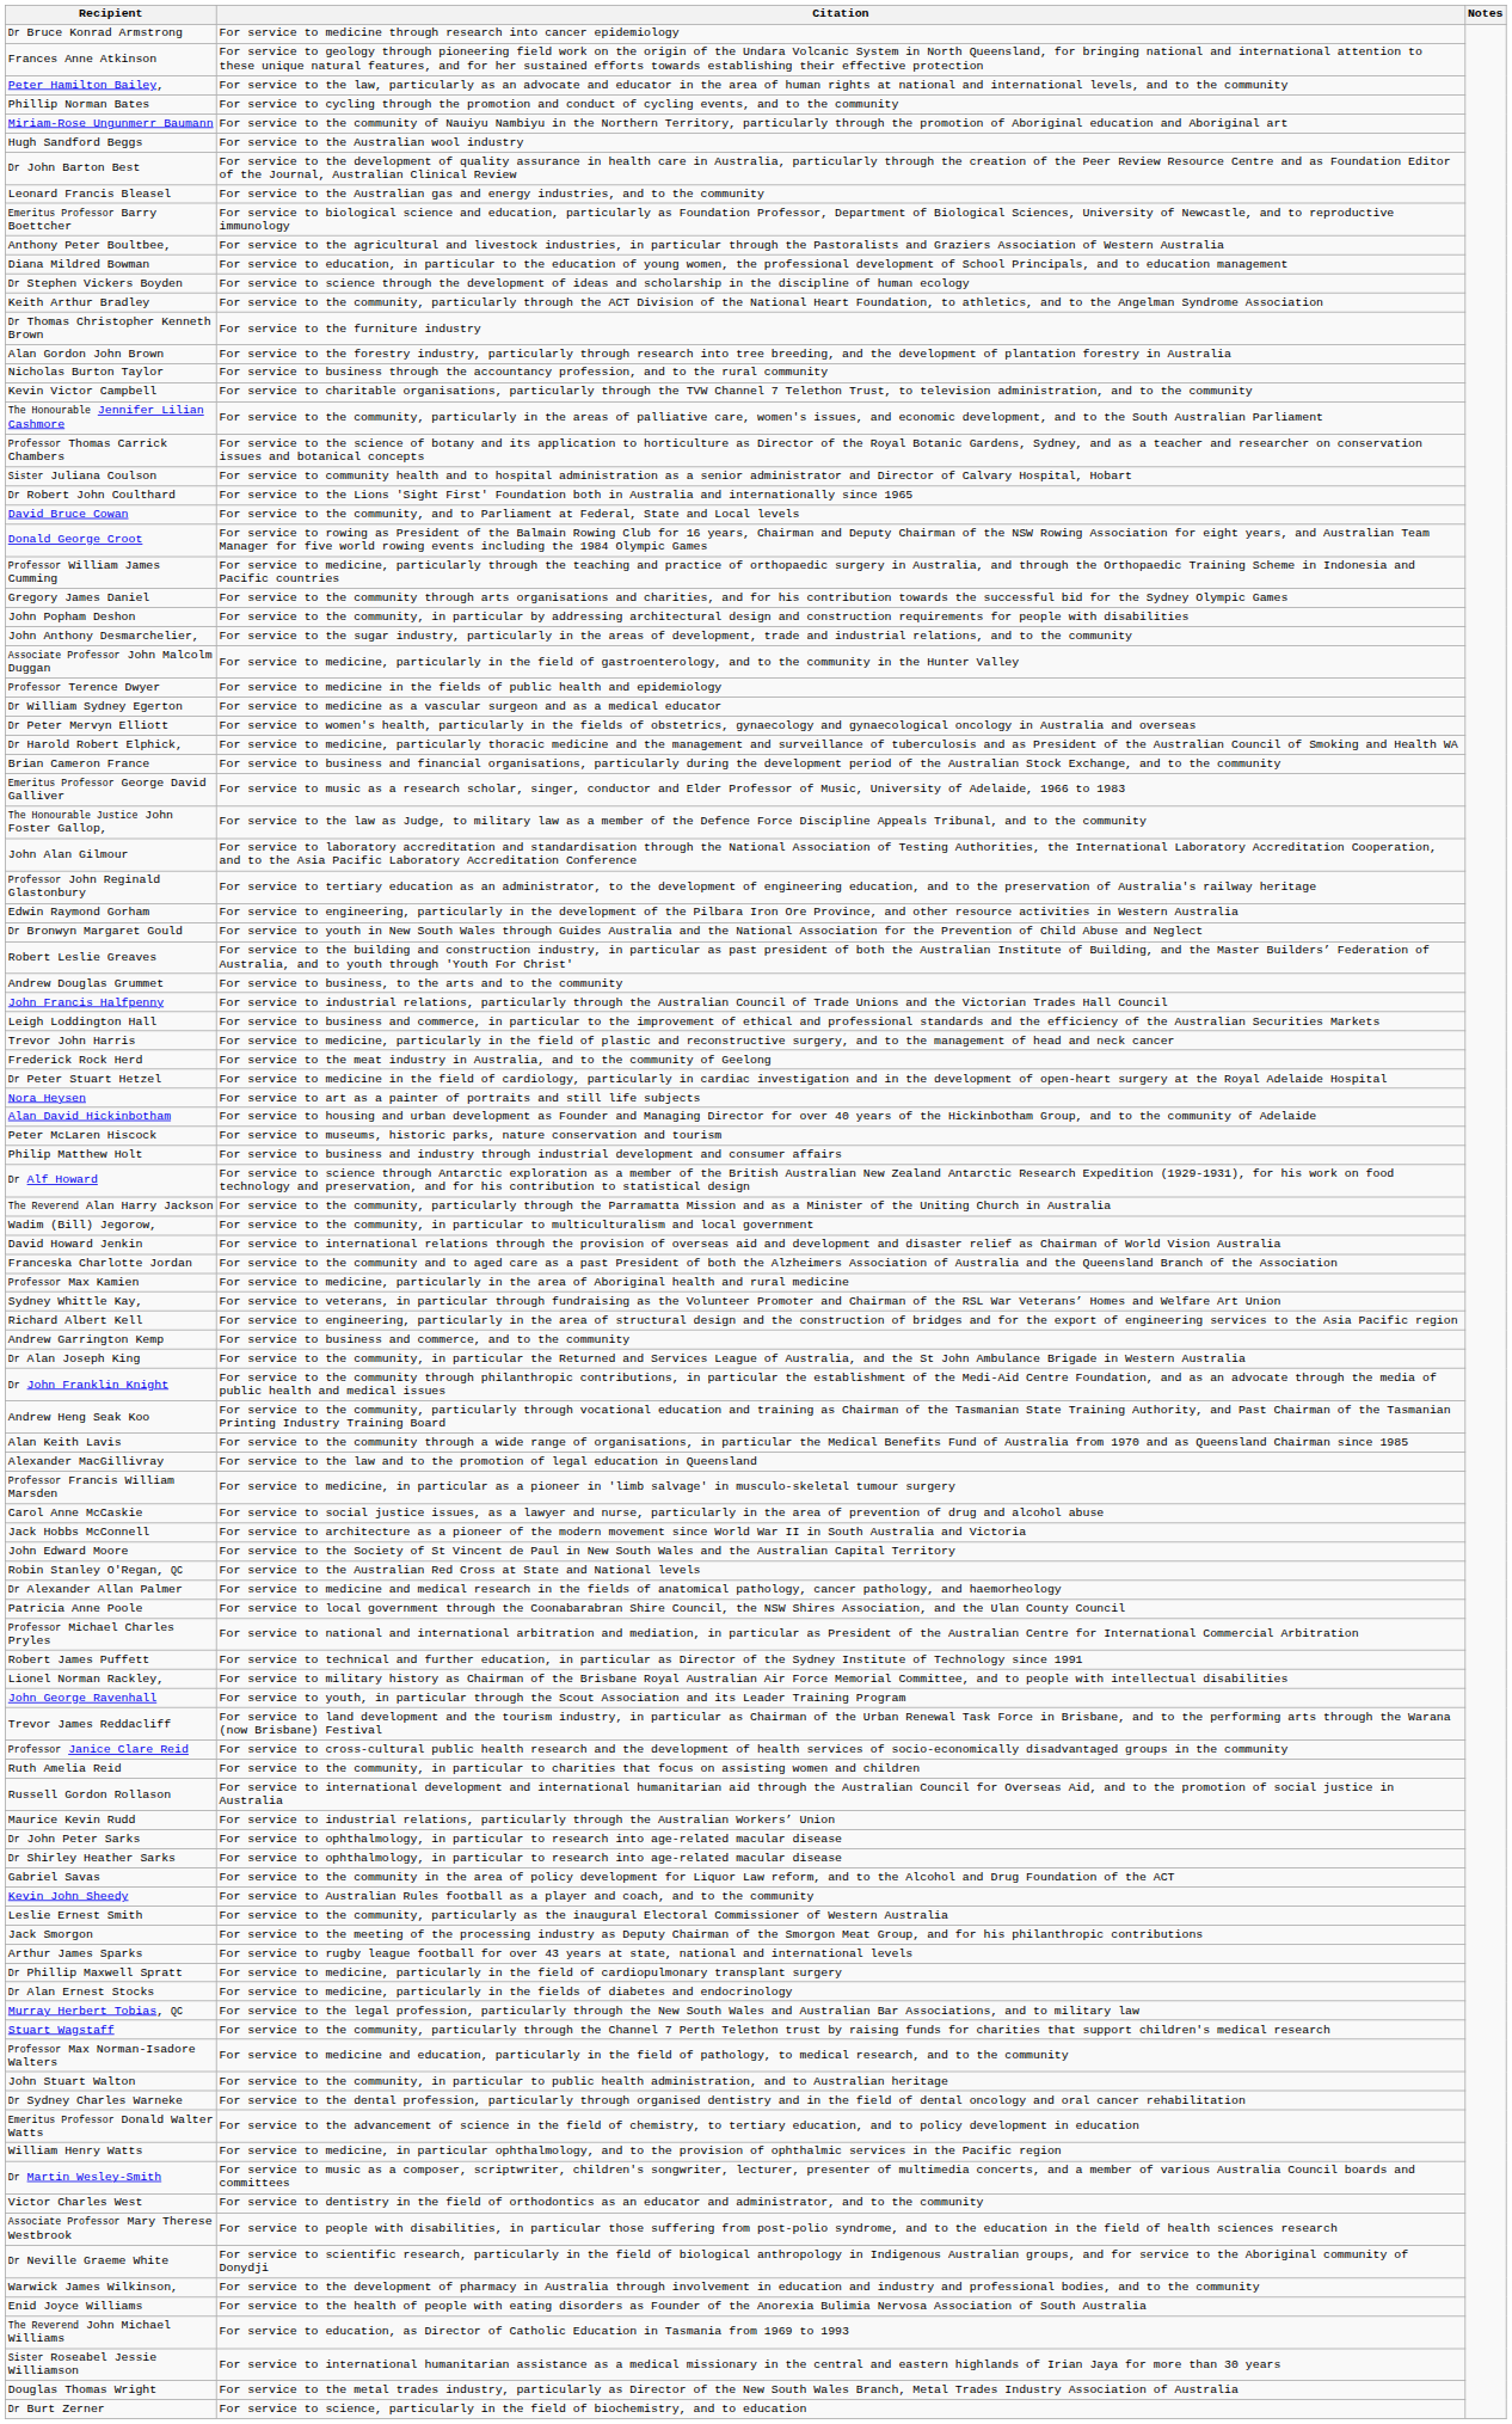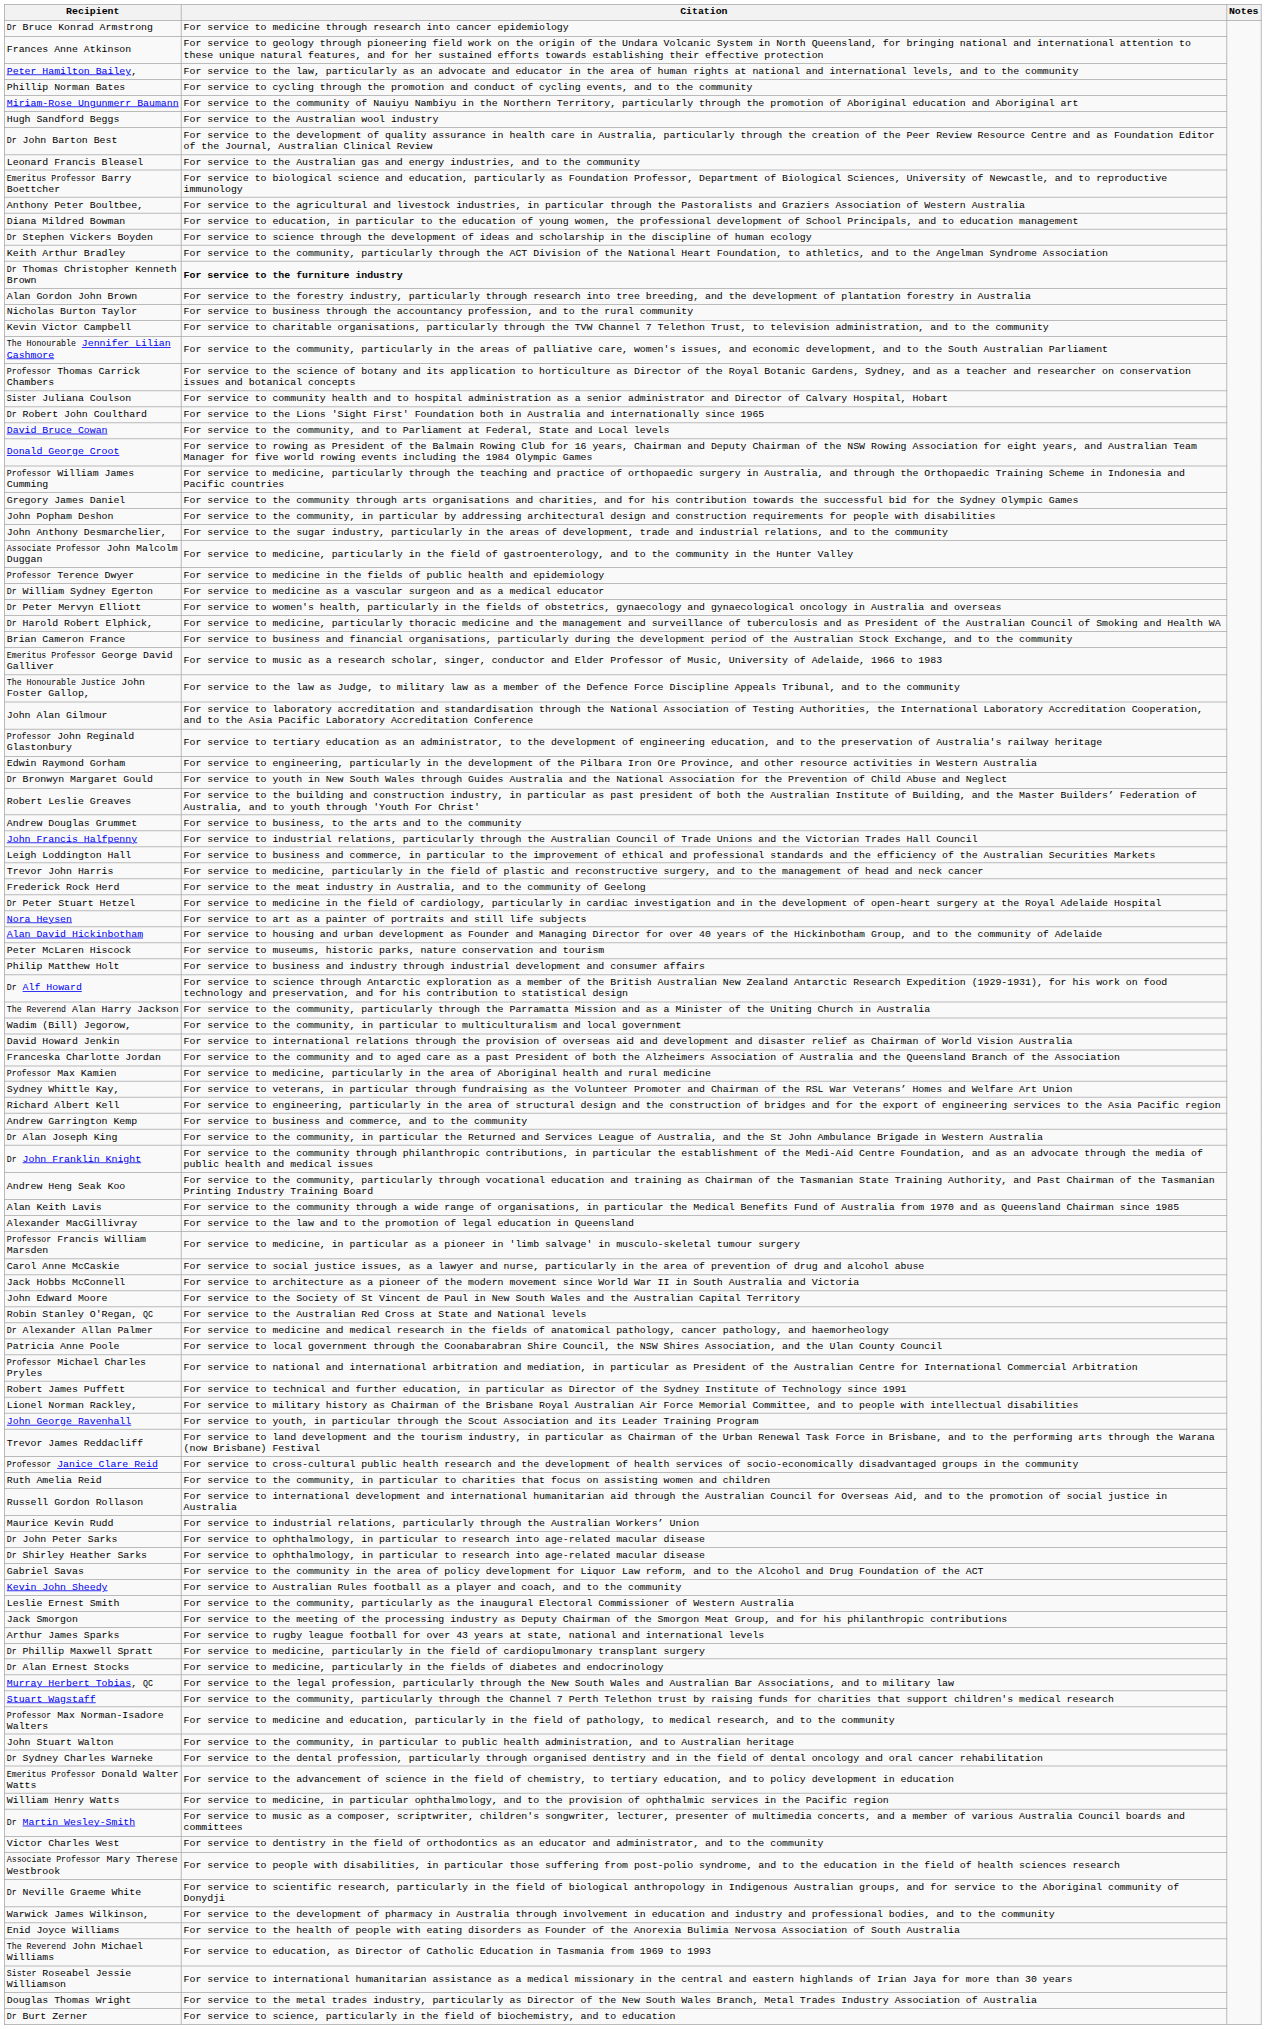Dr Thomas Christopher Kenneth Brown | Citation: normal -> bold
